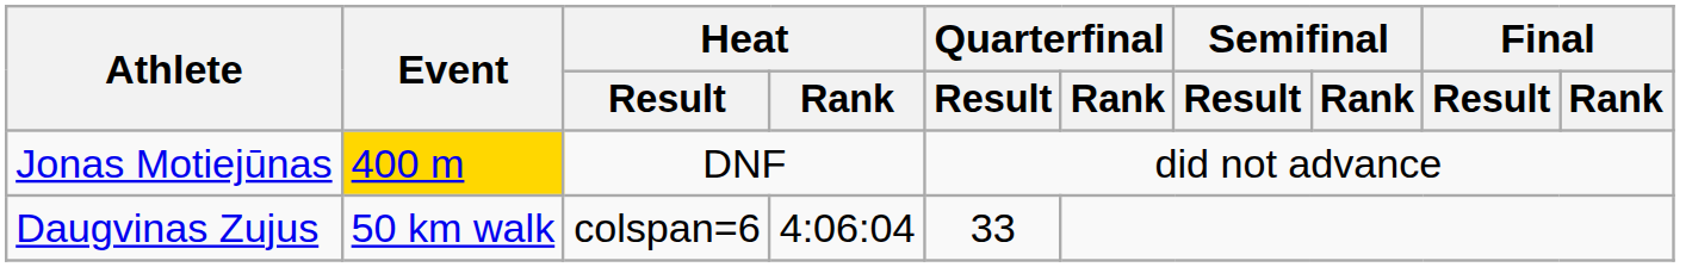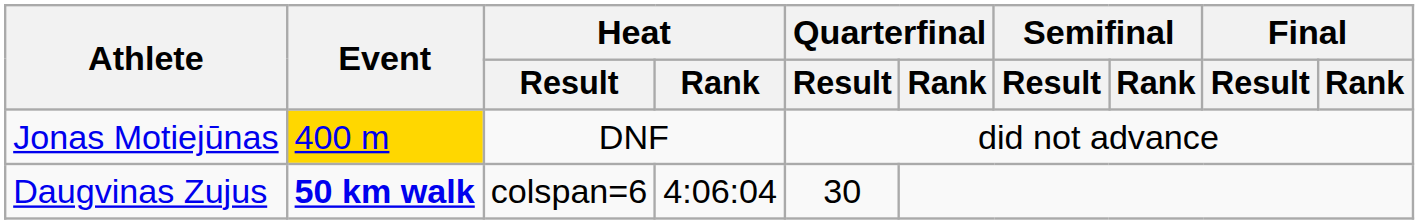Daugvinas Zujus | Event: normal -> bold
Daugvinas Zujus | Quarterfinal / Result: 33 -> 30
